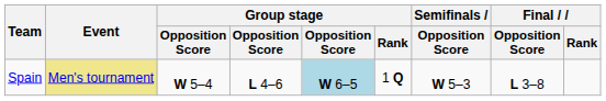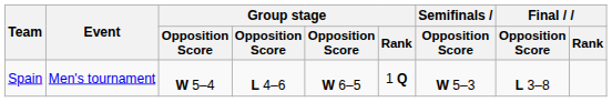Spain | Event: khaki background -> no background
Spain | column 5: lightblue background -> no background
